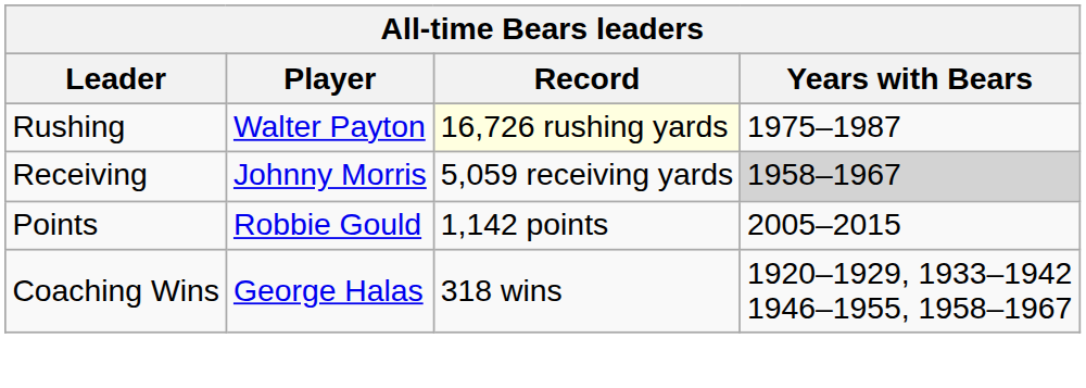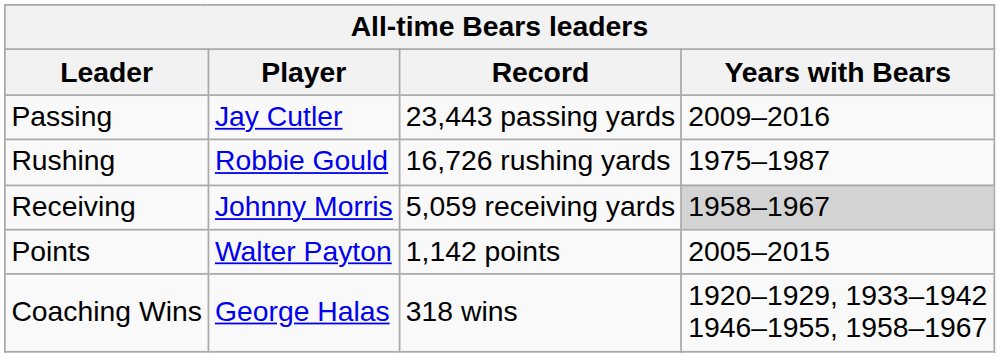+ row: Passing | Jay Cutler | 23,443 passing yards | 2009–2016
Rushing | Player: Walter Payton -> Robbie Gould
Rushing | Record: lightyellow background -> no background
Points | Player: Robbie Gould -> Walter Payton
